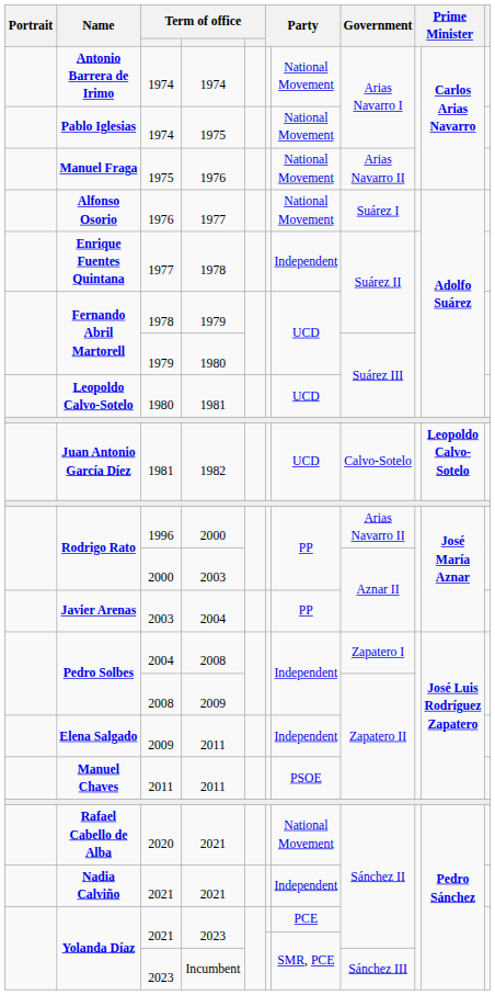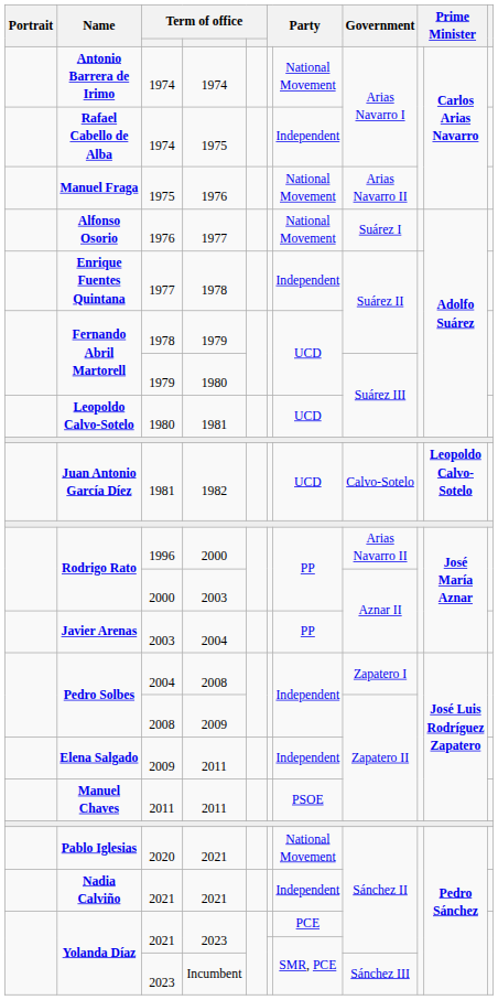1974 / 1975 | Name: Pablo Iglesias -> Rafael Cabello de Alba
1974 / 1975 | column 7: National Movement -> Independent
2020 | Name: Rafael Cabello de Alba -> Pablo Iglesias
